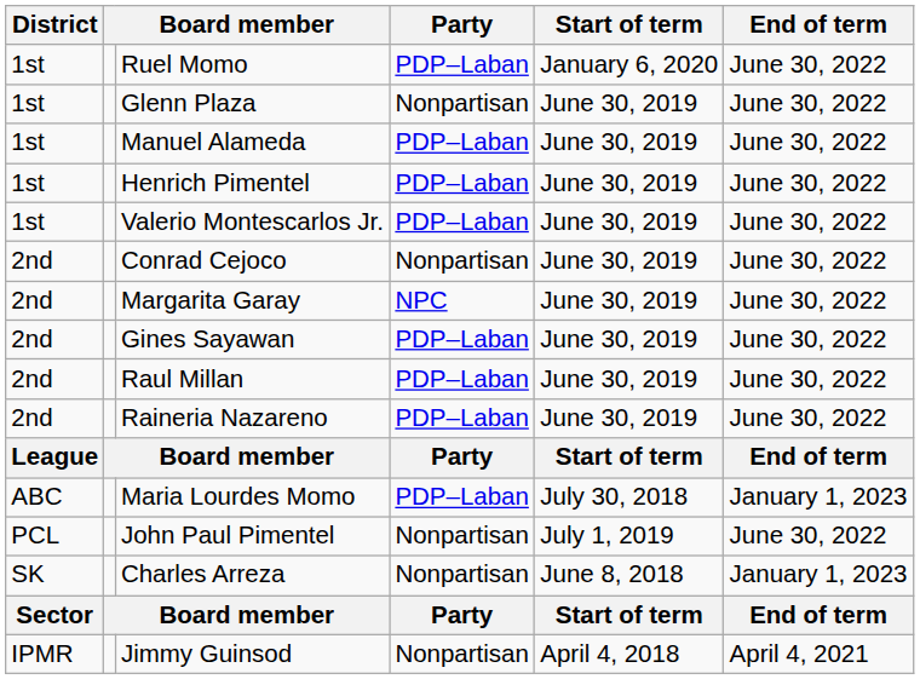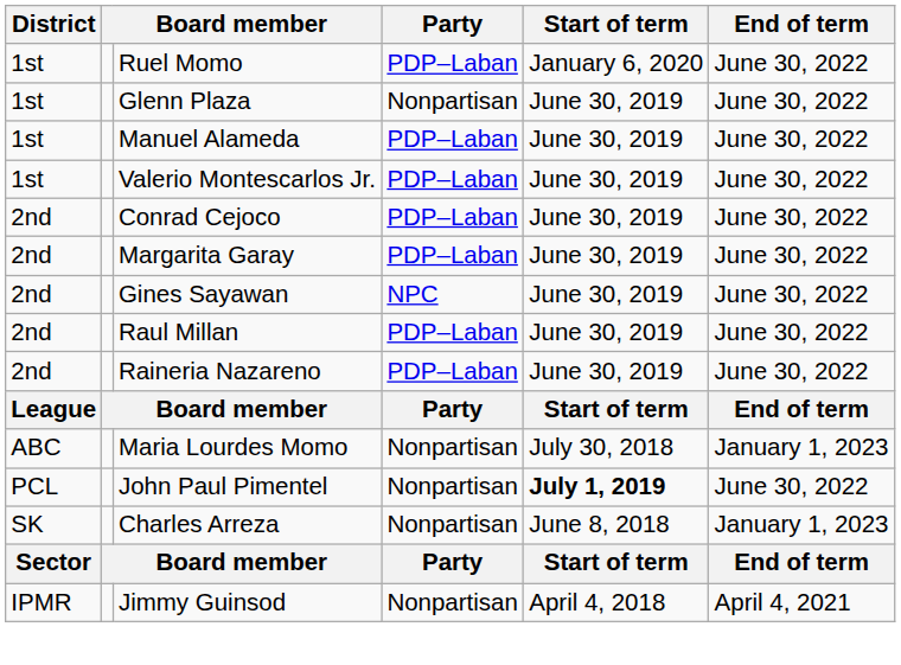- row: 1st | Henrich Pimentel | PDP–Laban | June 30, 2019 | June 30, 2022
Conrad Cejoco | Party: Nonpartisan -> PDP–Laban
Margarita Garay | Party: NPC -> PDP–Laban
Gines Sayawan | Party: PDP–Laban -> NPC
Maria Lourdes Momo | Party: PDP–Laban -> Nonpartisan
John Paul Pimentel | Start of term: normal -> bold
